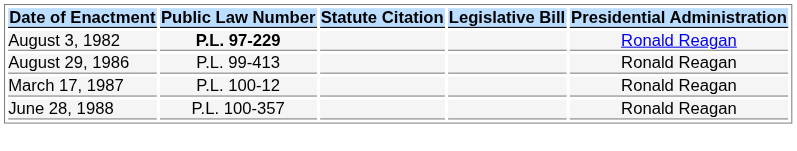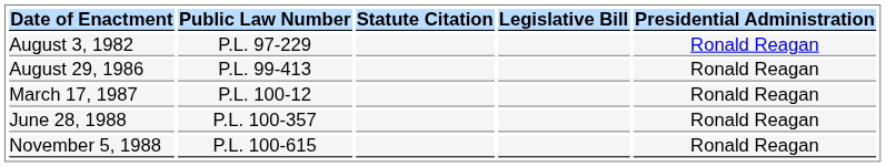August 3, 1982 | Public Law Number: bold -> normal
+ row: November 5, 1988 | P.L. 100-615 | Ronald Reagan
